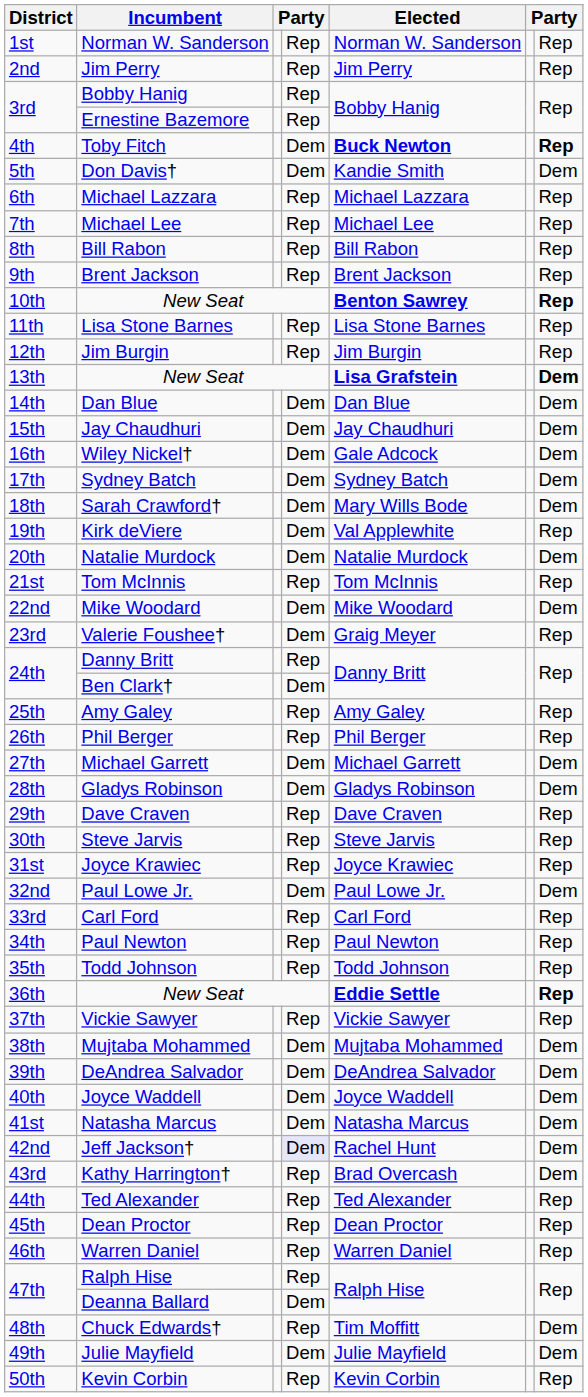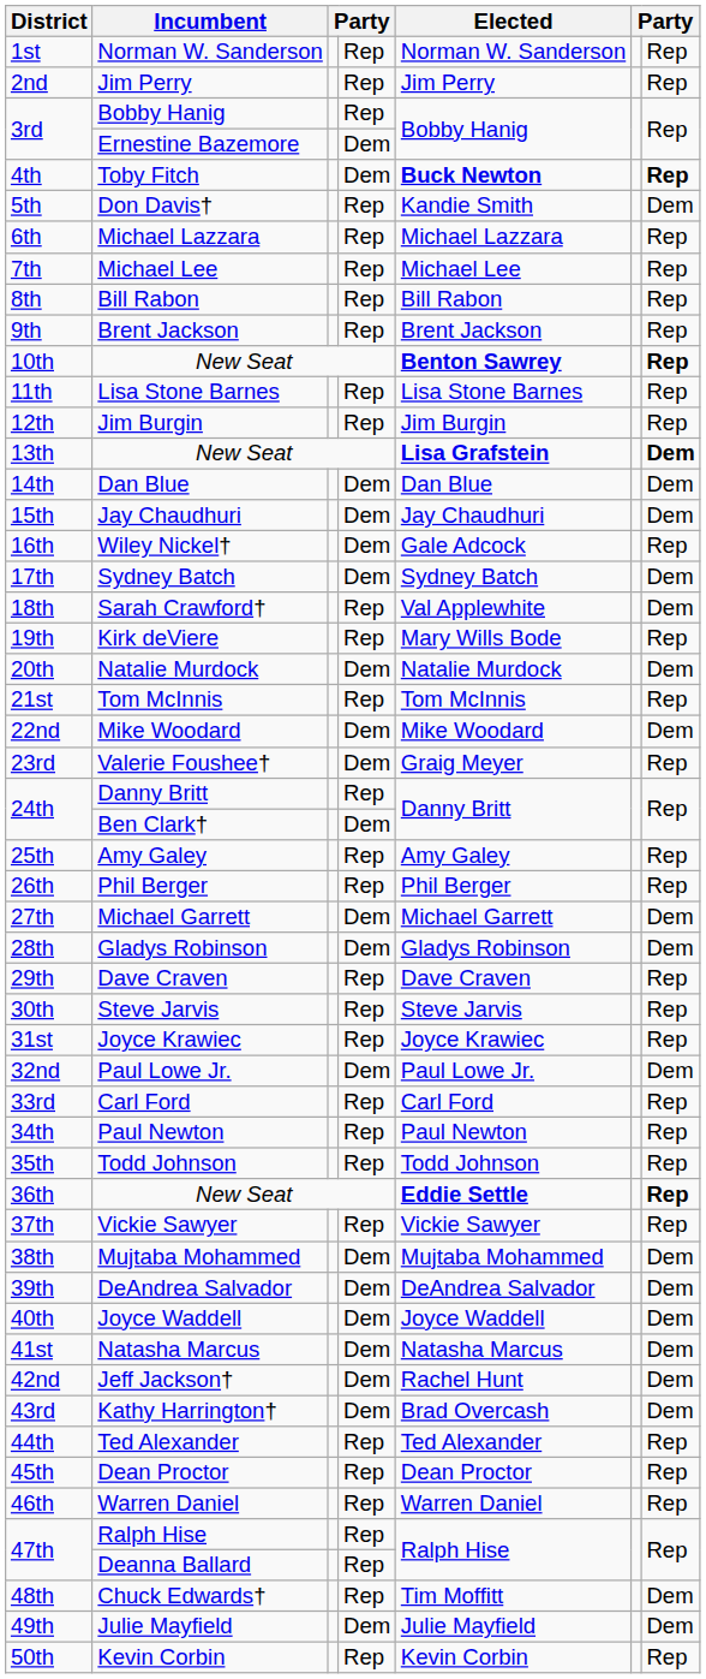Ernestine Bazemore | column 4: Rep -> Dem
Don Davis† | column 4: Dem -> Rep
Wiley Nickel† | column 7: Dem -> Rep
Sarah Crawford† | column 4: Dem -> Rep
Sarah Crawford† | Elected: Mary Wills Bode -> Val Applewhite
Kirk deViere | column 4: Dem -> Rep
Kirk deViere | Elected: Val Applewhite -> Mary Wills Bode
Jeff Jackson† | column 4: lavender background -> no background
Kathy Harrington† | column 4: Rep -> Dem
Deanna Ballard | column 4: Dem -> Rep
